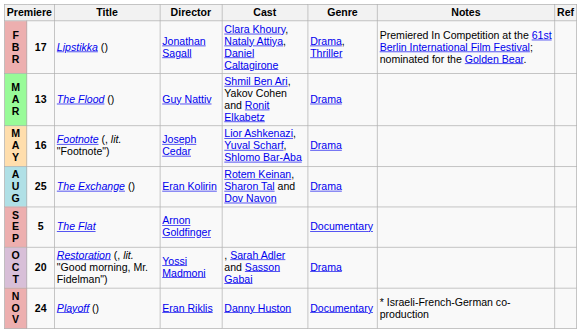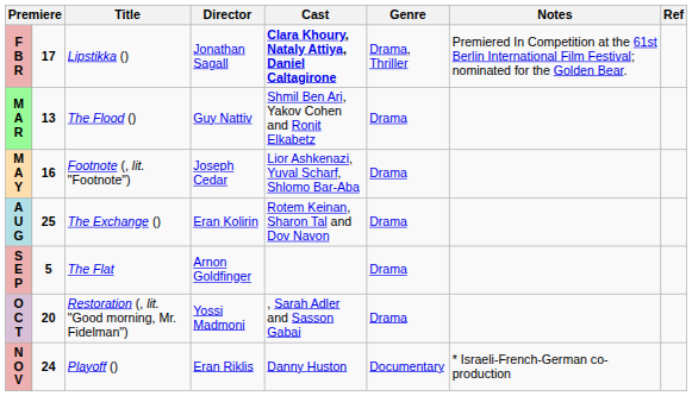F B R | Cast: normal -> bold
S E P | Genre: Documentary -> Drama
